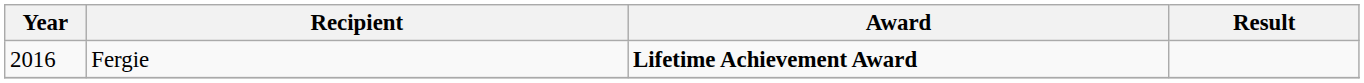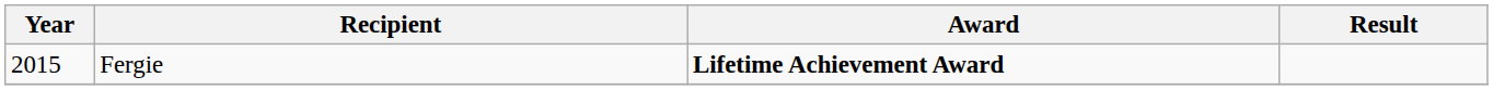Fergie | Year: 2016 -> 2015
